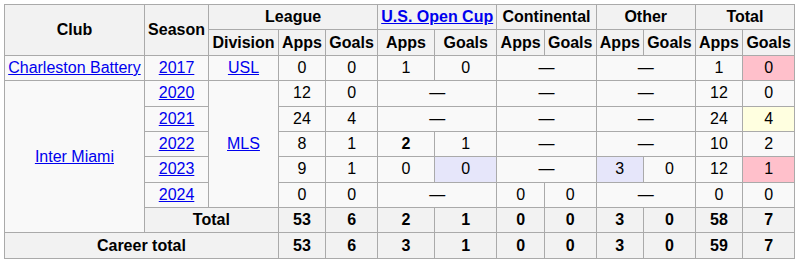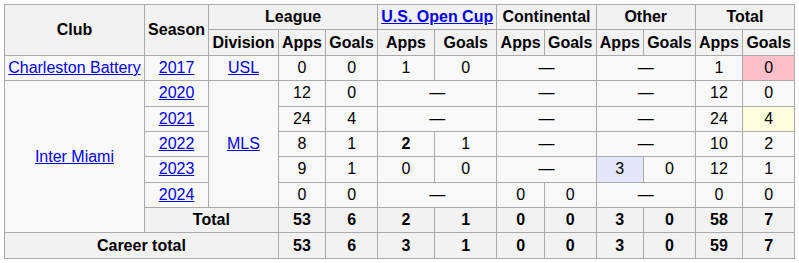2023 | U.S. Open Cup / Goals: lavender background -> no background
2023 | Total / Goals: pink background -> no background
